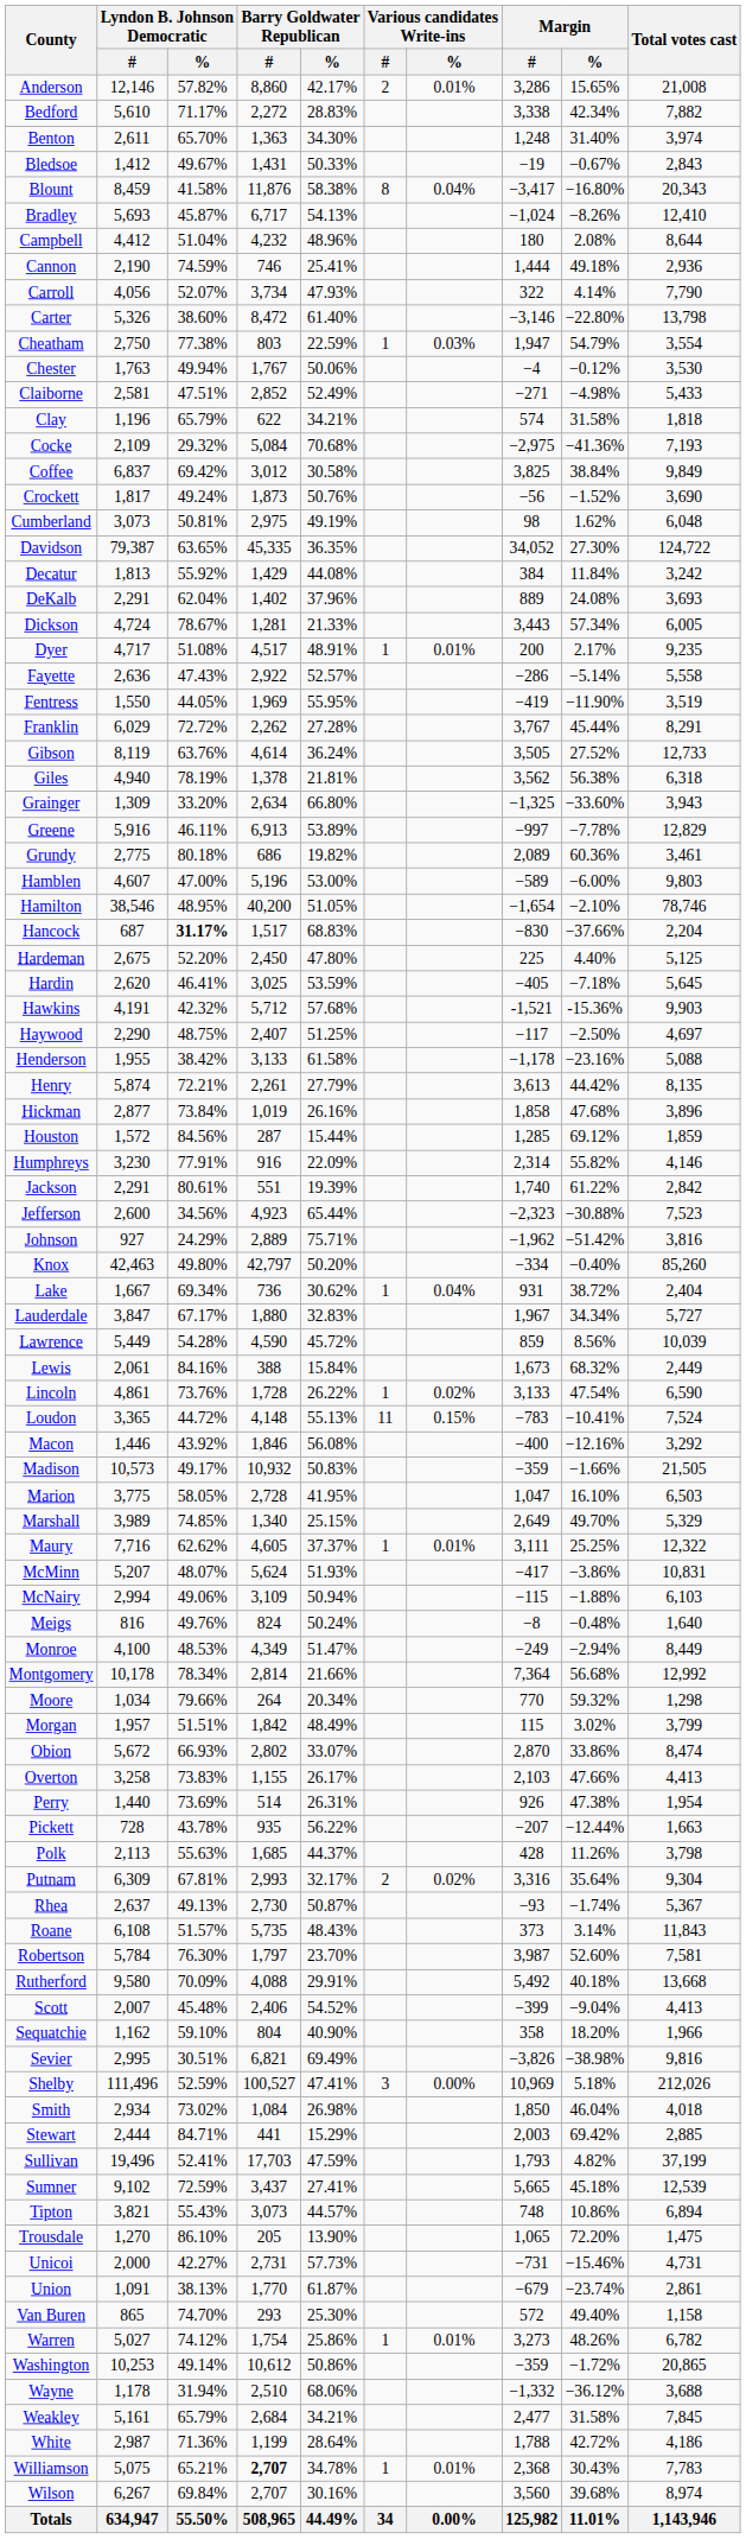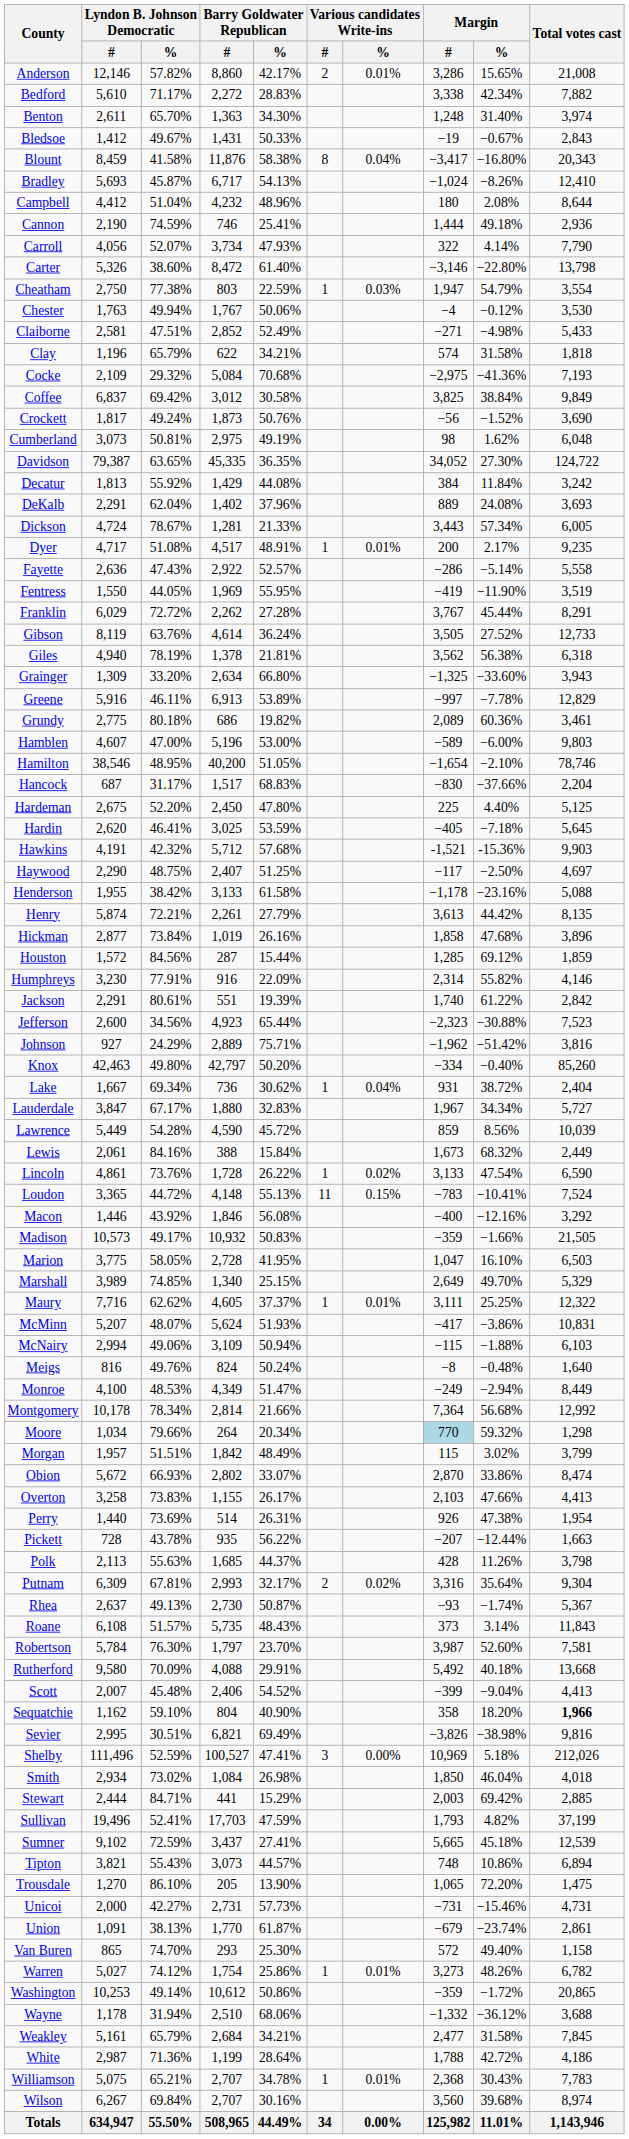Hancock | Lyndon B. Johnson Democratic / %: bold -> normal
Moore | Margin / #: no background -> lightblue background
Sequatchie | Total votes cast: normal -> bold
Williamson | Barry Goldwater Republican / #: bold -> normal
